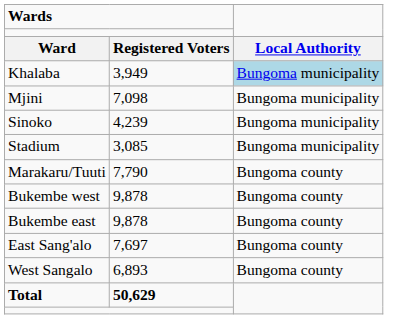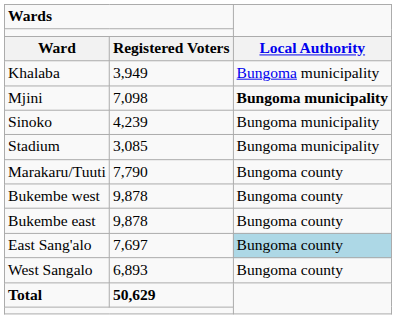Khalaba | column 3: lightblue background -> no background
Mjini | column 3: normal -> bold
East Sang'alo | column 3: no background -> lightblue background
